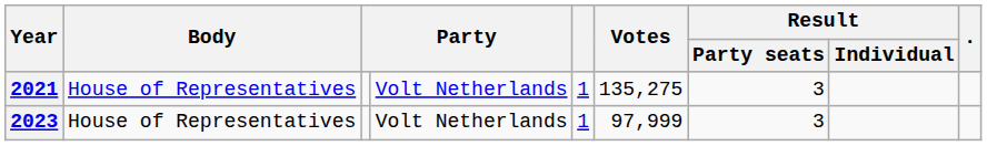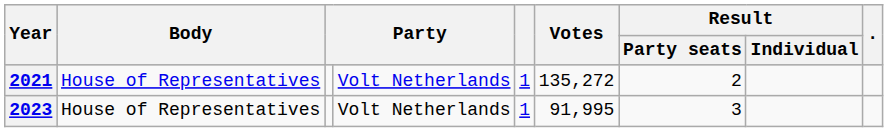2021 | Votes: 135,275 -> 135,272
2021 | Result / Party seats: 3 -> 2
2023 | Votes: 97,999 -> 91,995
